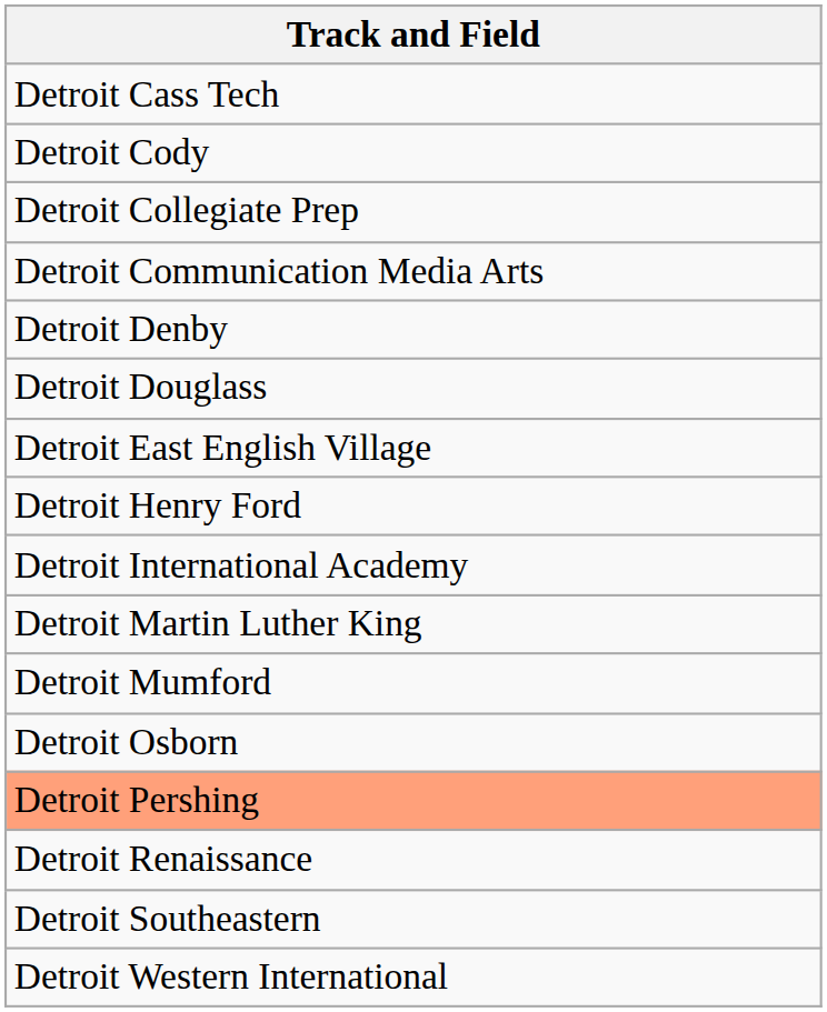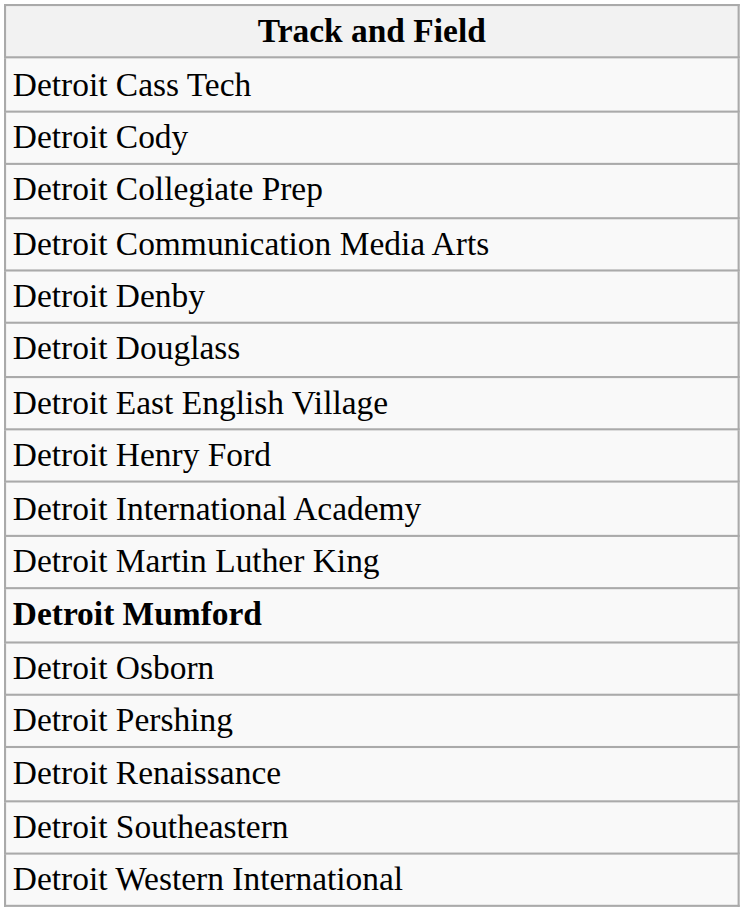row 12 | column 1: normal -> bold
row 14 | column 1: lightsalmon background -> no background
